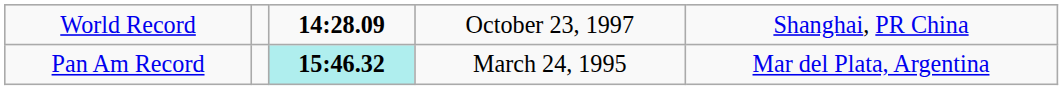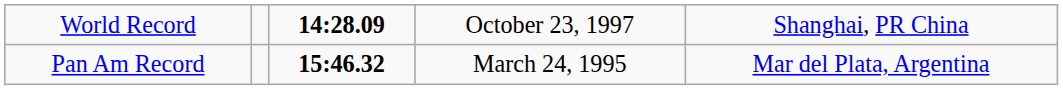Pan Am Record | column 3: paleturquoise background -> no background
